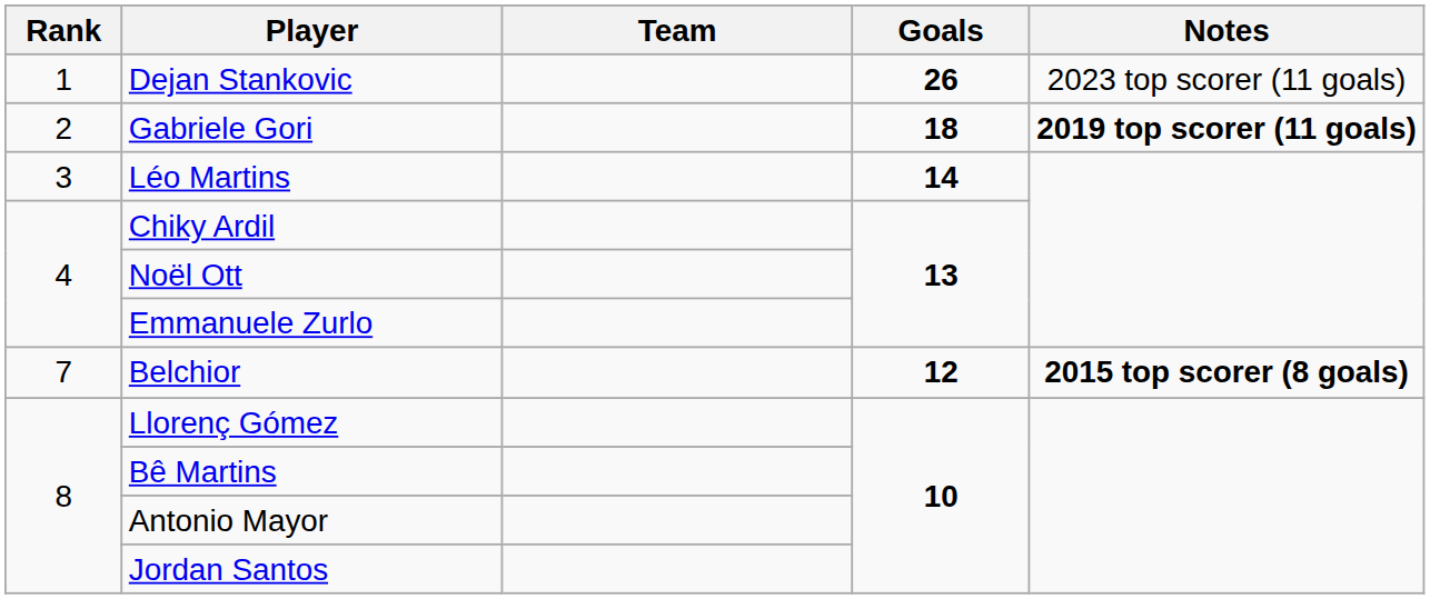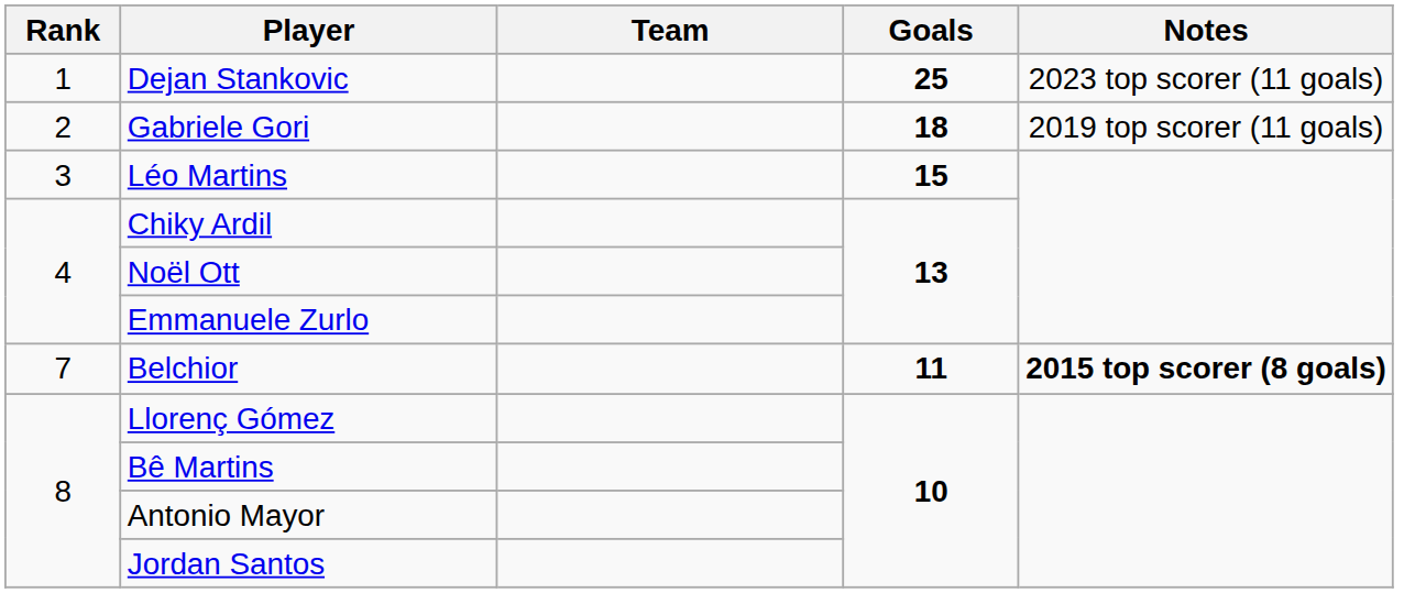Dejan Stankovic | Goals: 26 -> 25
Gabriele Gori | Notes: bold -> normal
Léo Martins | Goals: 14 -> 15
Belchior | Goals: 12 -> 11
